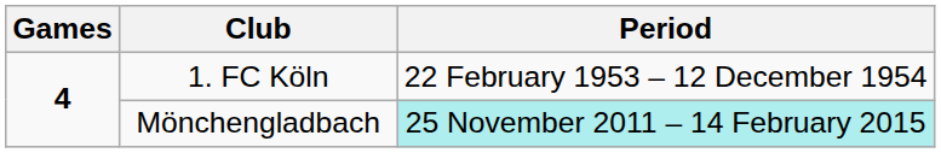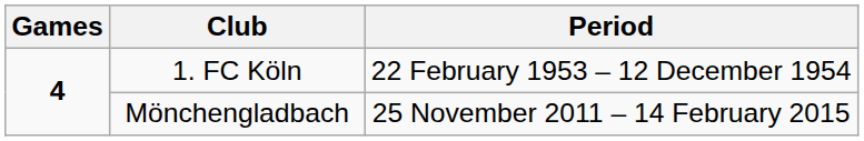Mönchengladbach | Period: paleturquoise background -> no background
